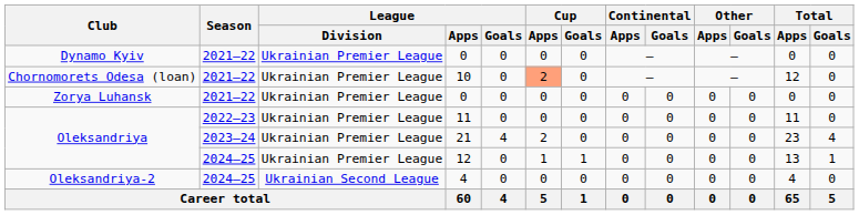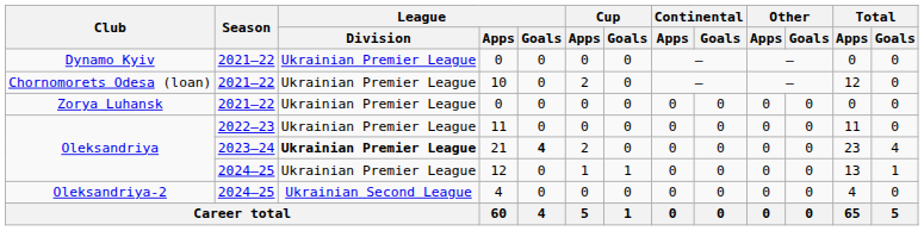10 | Cup / Apps: lightsalmon background -> no background
21 | League / Division: normal -> bold
21 | League / Goals: normal -> bold
